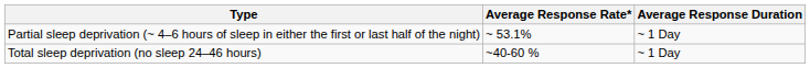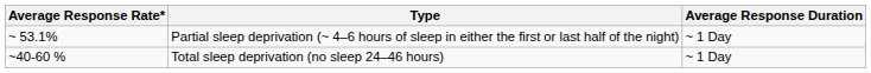columns swapped: Type <-> Average Response Rate*
